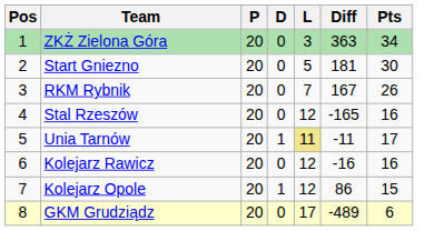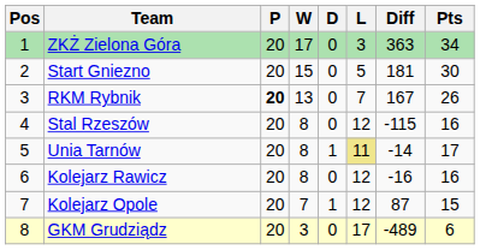+ column: W | 17 | 15 | 13 | 8 | 8 | 8 | 7 | 3
RKM Rybnik | P: normal -> bold
Stal Rzeszów | Diff: -165 -> -115
Unia Tarnów | Diff: -11 -> -14
Kolejarz Opole | Diff: 86 -> 87
